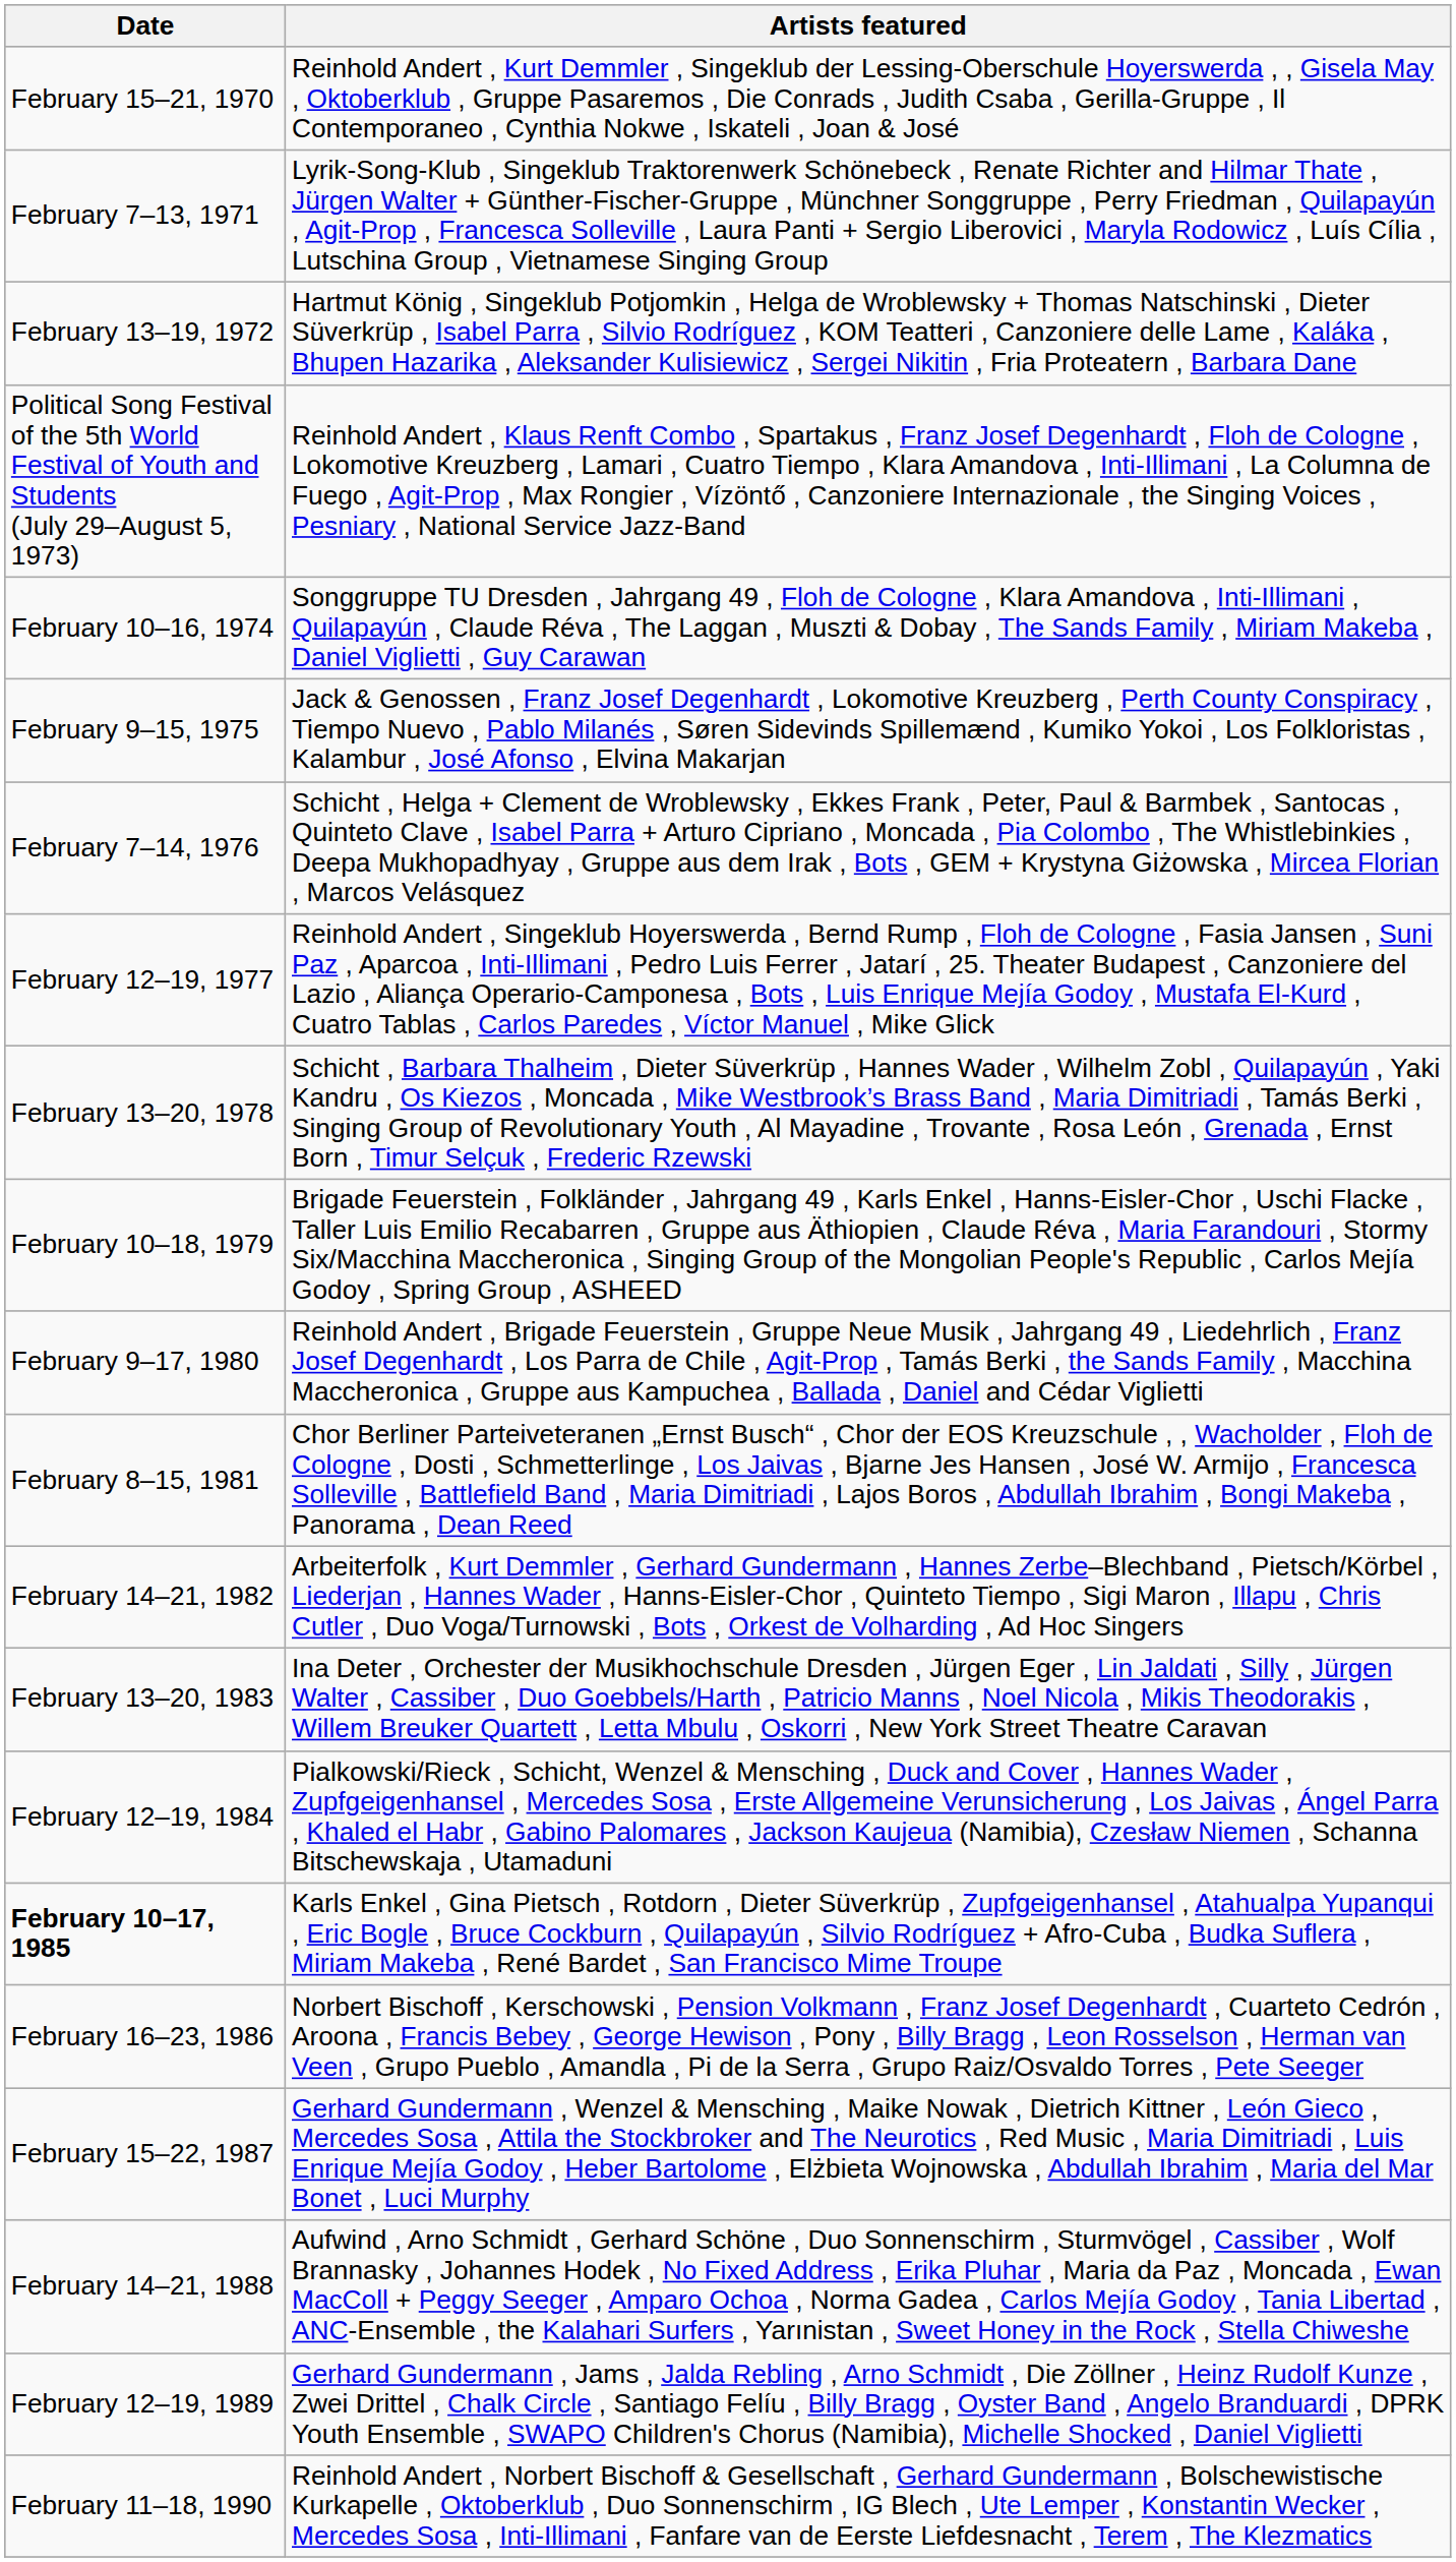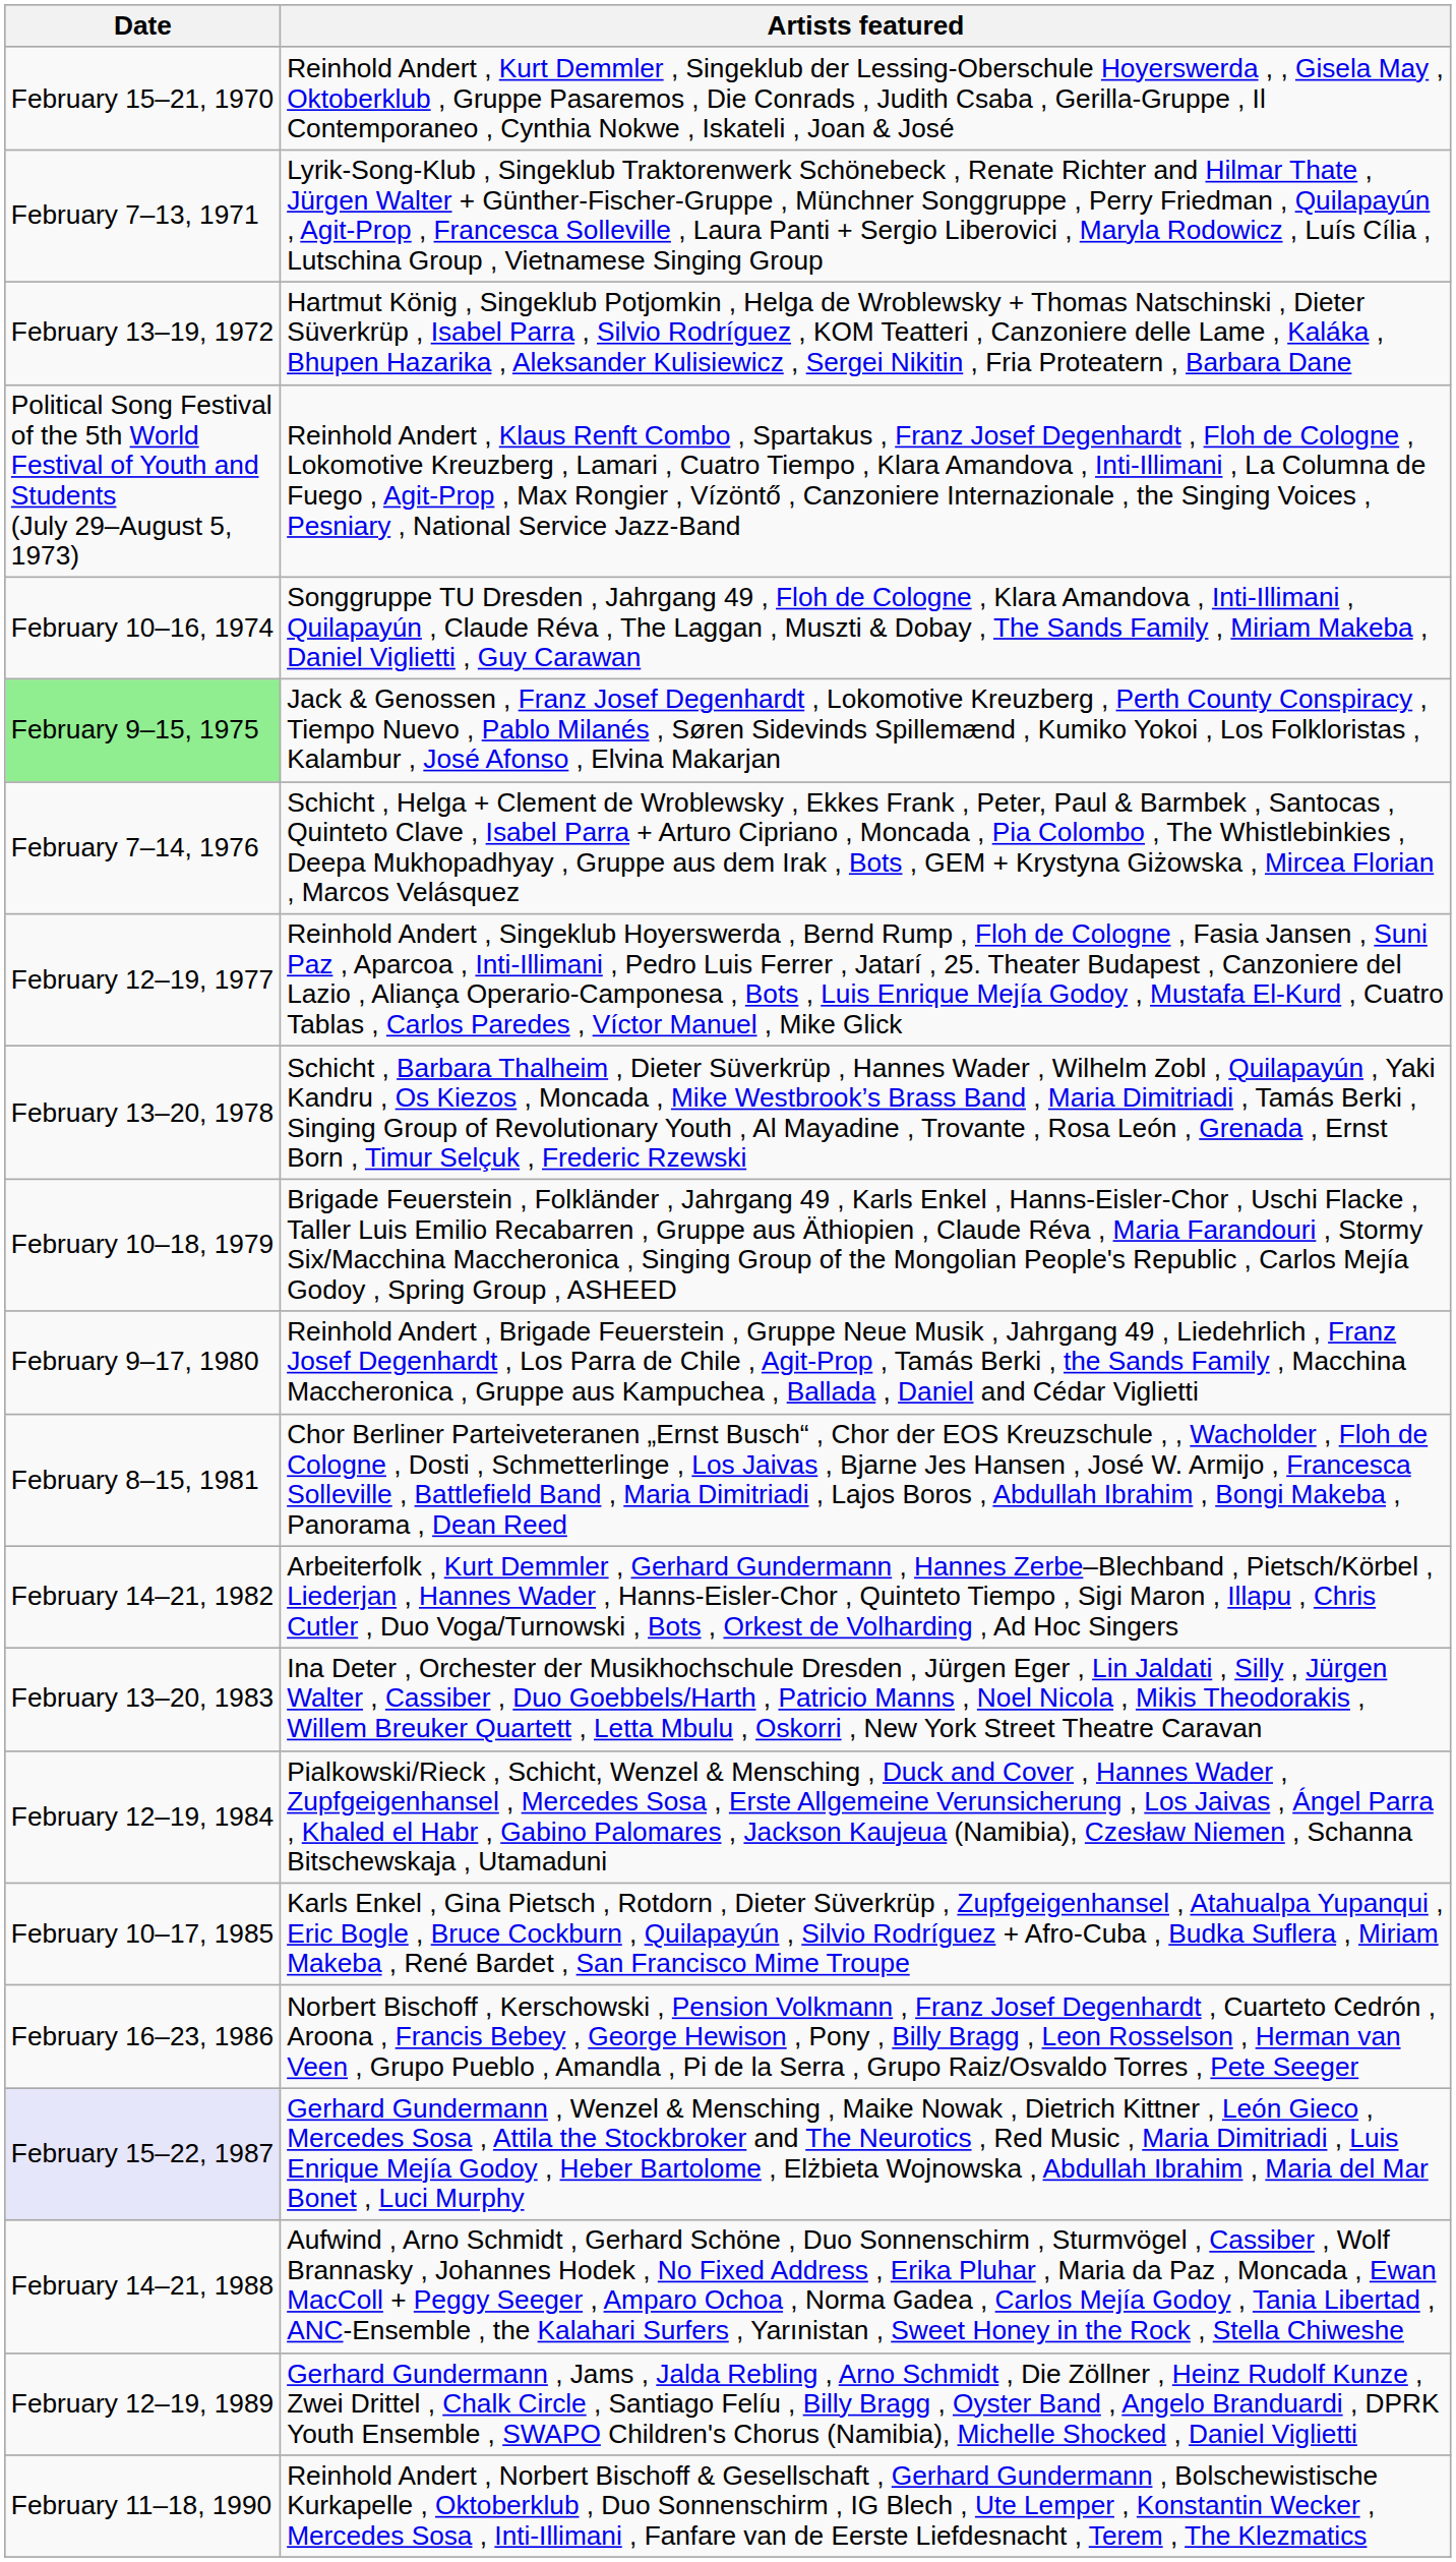February 9–15, 1975 | Date: no background -> lightgreen background
February 10–17, 1985 | Date: bold -> normal
February 15–22, 1987 | Date: no background -> lavender background
